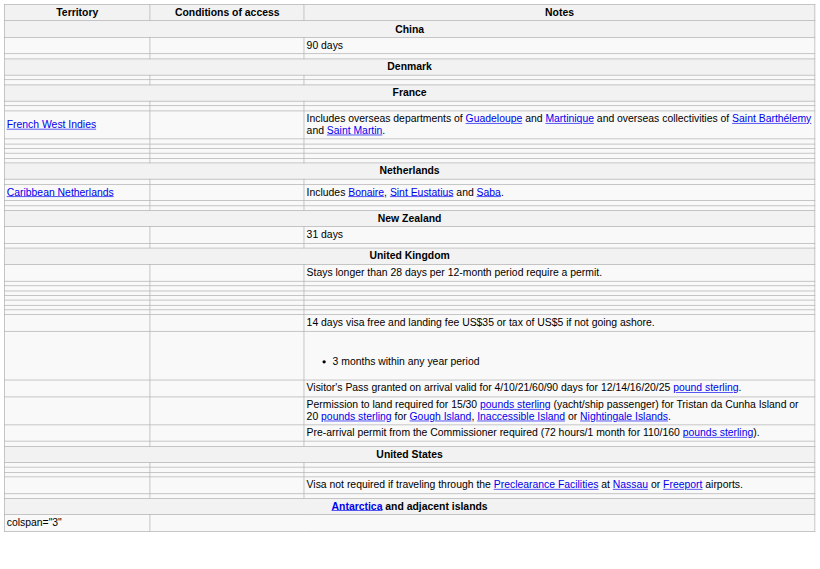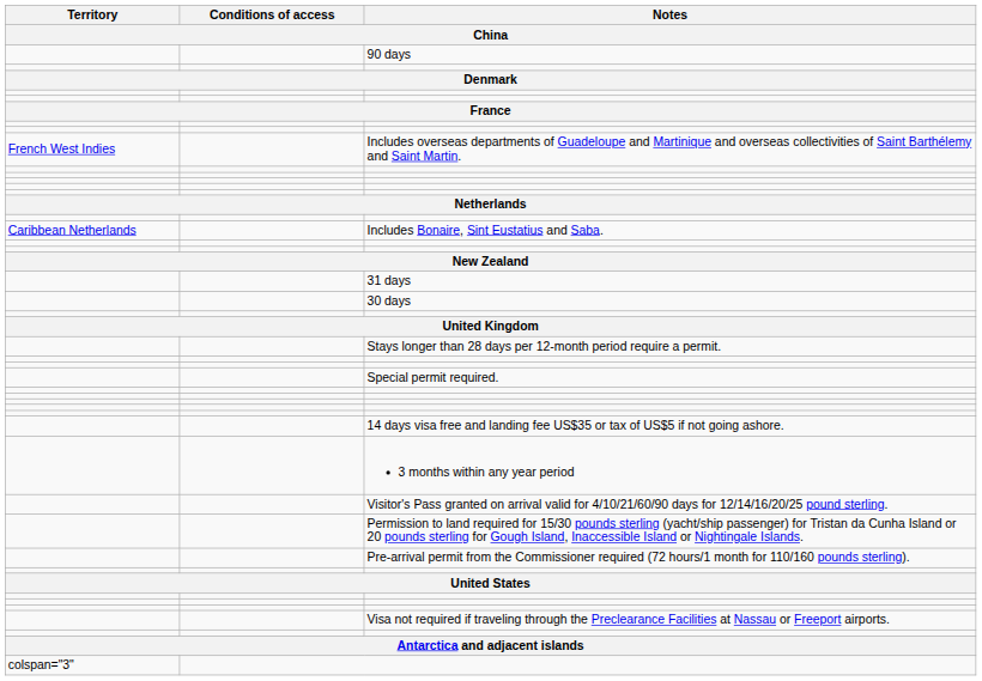+ row: 30 days
+ row: Special permit required.
